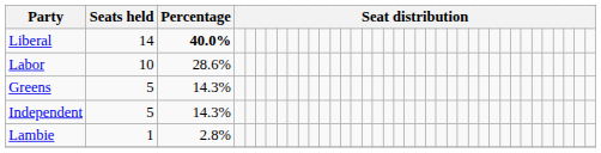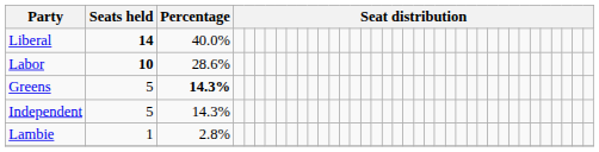Liberal | Seats held: normal -> bold
Liberal | Percentage: bold -> normal
Labor | Seats held: normal -> bold
Greens | Percentage: normal -> bold
